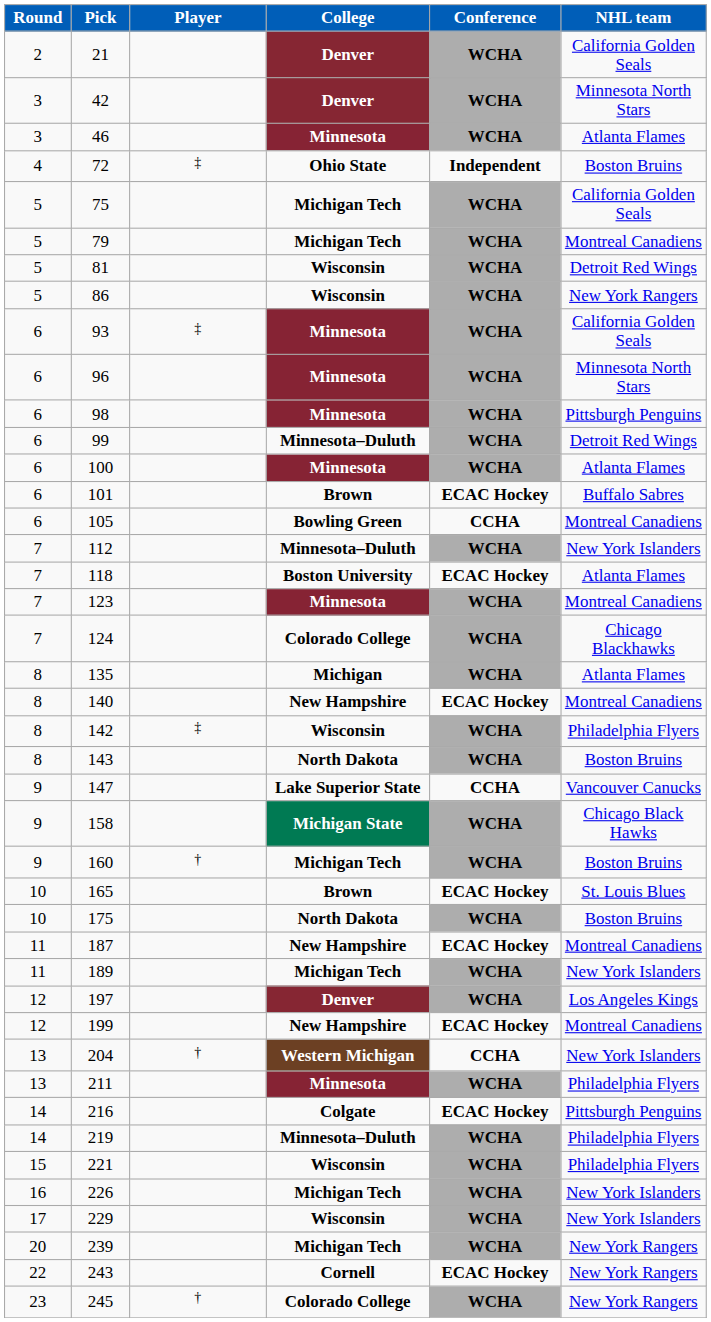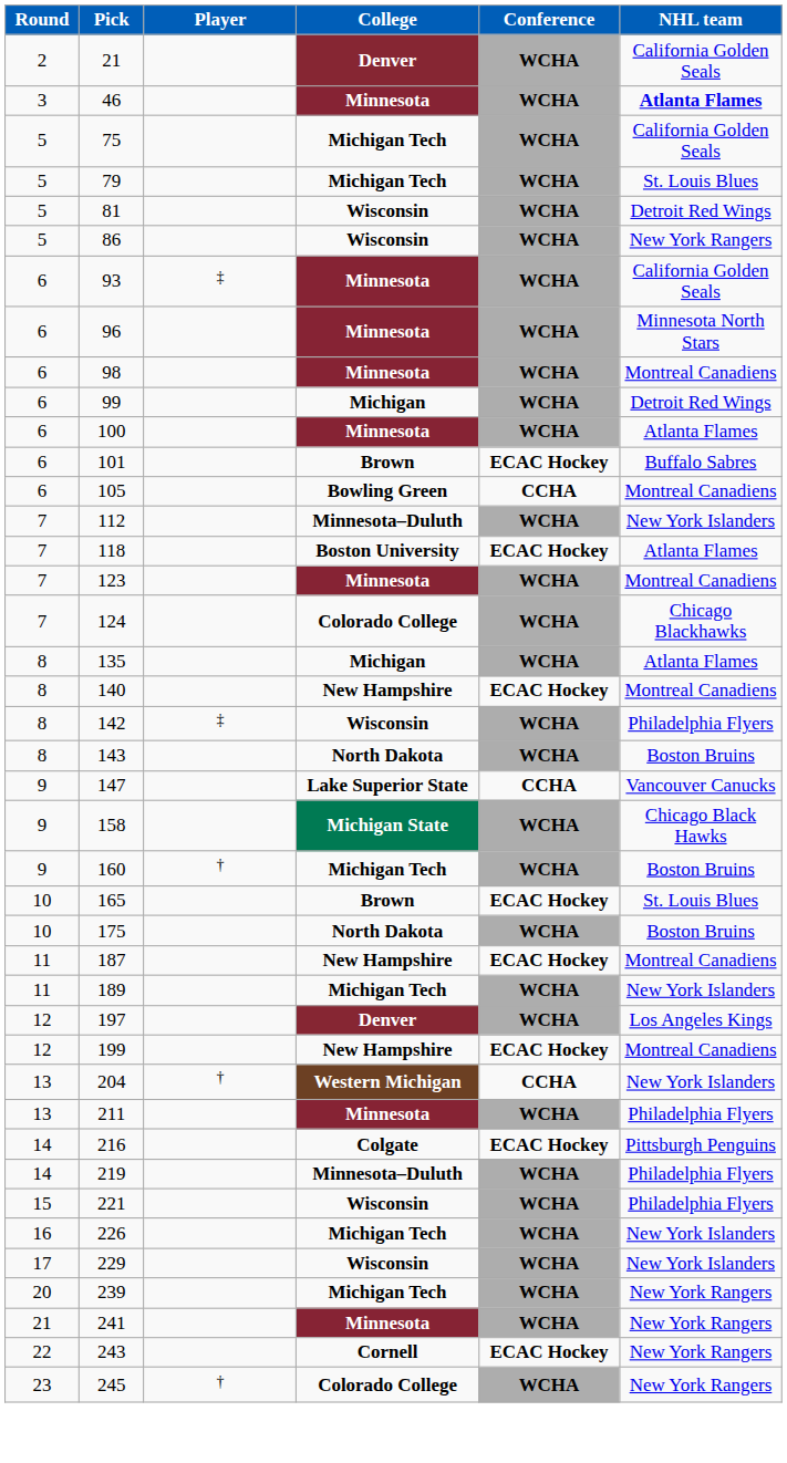- row: 3 | 42 | Denver | WCHA | Minnesota North Stars
46 | NHL team: normal -> bold
- row: 4 | 72 | ‡ | Ohio State | Independent | Boston Bruins
79 | NHL team: Montreal Canadiens -> St. Louis Blues
98 | NHL team: Pittsburgh Penguins -> Montreal Canadiens
99 | College: Minnesota–Duluth -> Michigan
+ row: 21 | 241 | Minnesota | WCHA | New York Rangers
